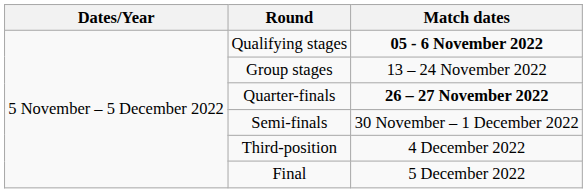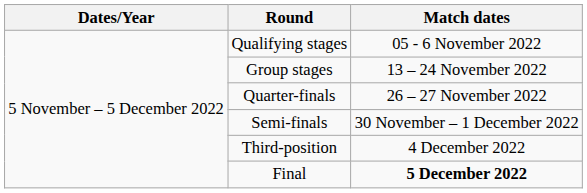Qualifying stages | Match dates: bold -> normal
Quarter-finals | Match dates: bold -> normal
Final | Match dates: normal -> bold
